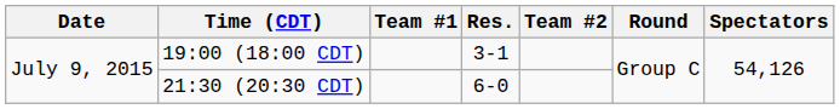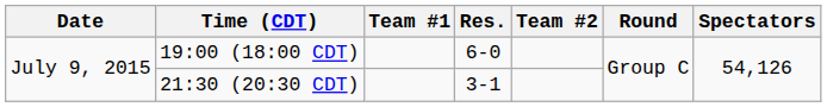19:00 (18:00 CDT) | Res.: 3-1 -> 6-0
21:30 (20:30 CDT) | Res.: 6-0 -> 3-1
